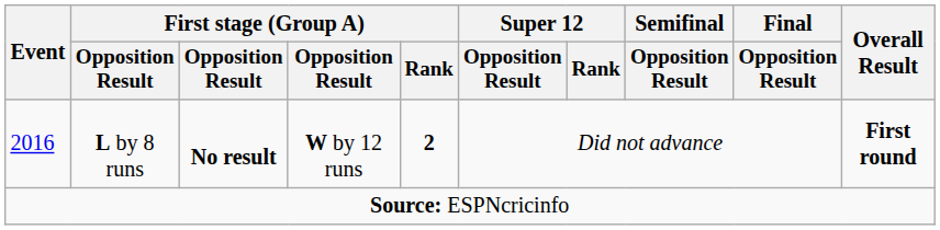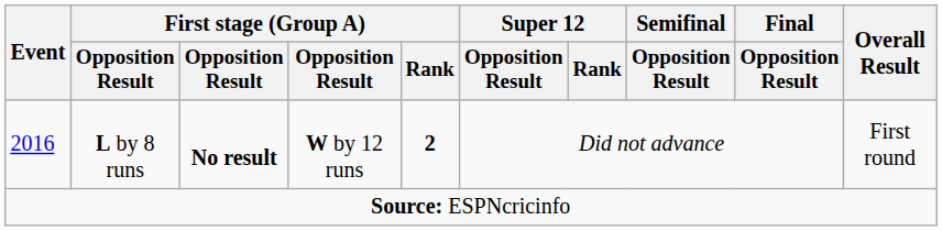2016 | Overall Result: bold -> normal
